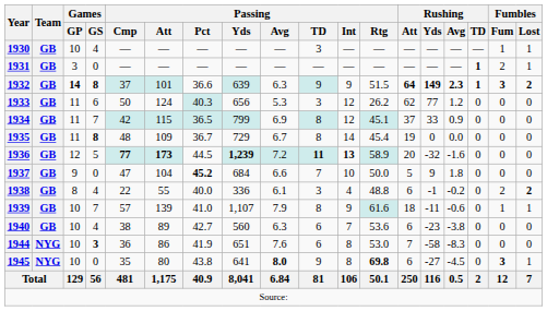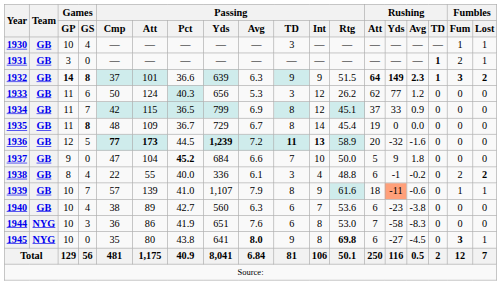1939 | Rushing / Yds: no background -> lightsalmon background
1944 | Games / GS: bold -> normal
